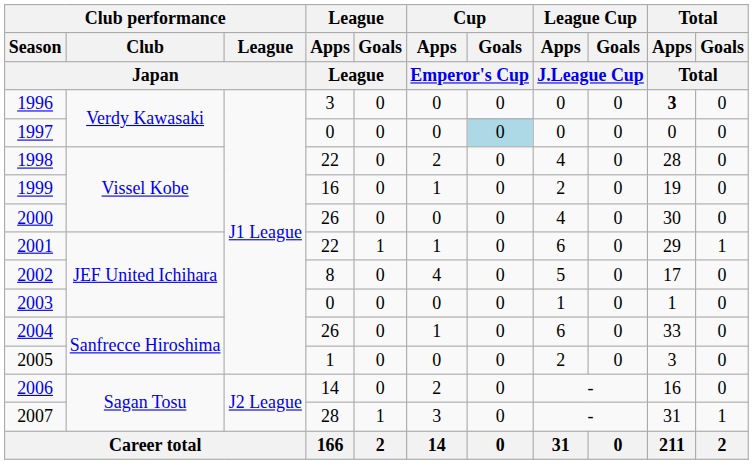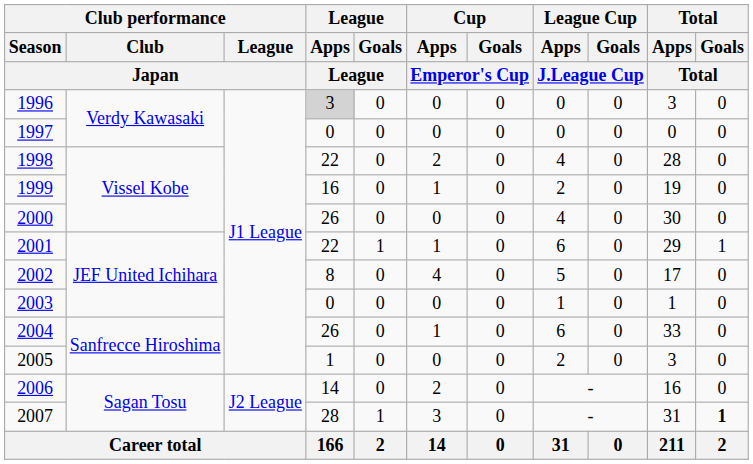1996 | League / Apps / League: no background -> lightgrey background
1996 | Total / Apps / Total: bold -> normal
1997 | Cup / Goals / Emperor's Cup: lightblue background -> no background
2007 | Total / Goals / Total: normal -> bold
